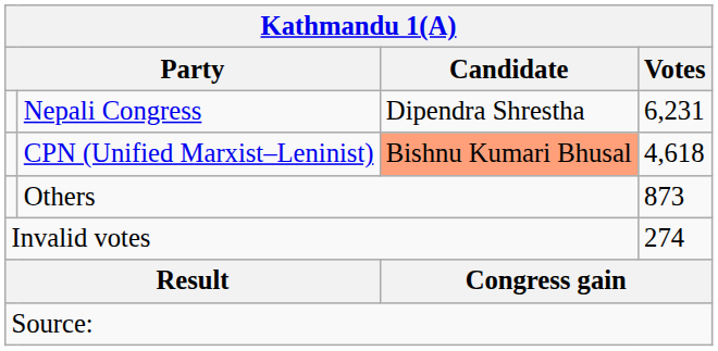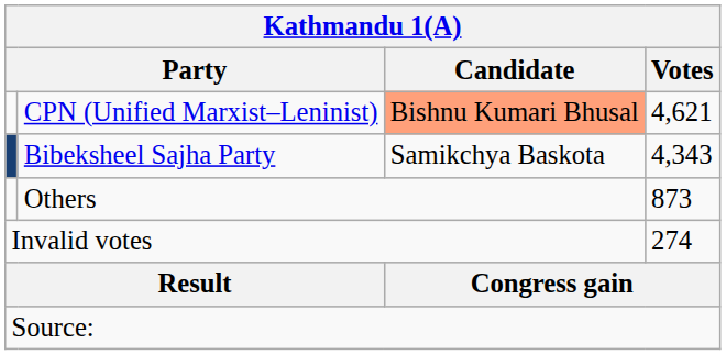- row: Nepali Congress | Dipendra Shrestha | 6,231
CPN (Unified Marxist–Leninist) | Votes: 4,618 -> 4,621
+ row: Bibeksheel Sajha Party | Samikchya Baskota | 4,343
